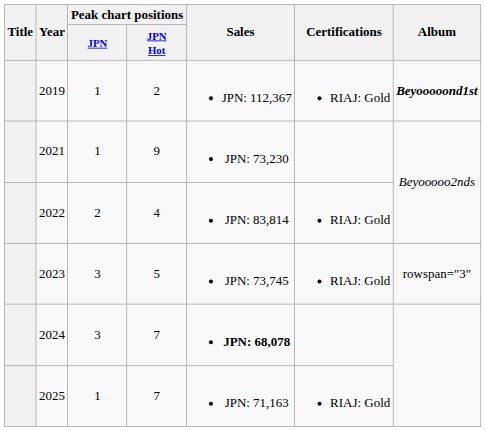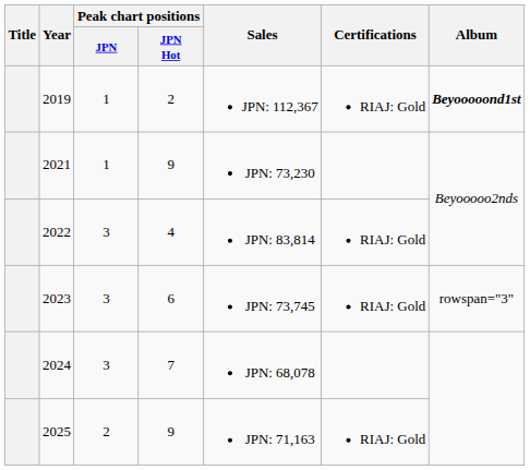2022 | Peak chart positions / JPN: 2 -> 3
2023 | Peak chart positions / JPN Hot: 5 -> 6
2024 | Sales: bold -> normal
2025 | Peak chart positions / JPN: 1 -> 2
2025 | Peak chart positions / JPN Hot: 7 -> 9
